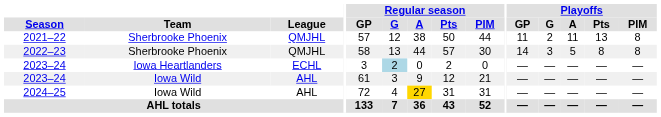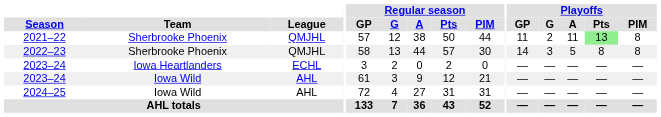2021–22 | Playoffs / Pts: no background -> lightgreen background
2023–24 / Iowa Heartlanders | Regular season / G: lightblue background -> no background
2024–25 | Regular season / A: gold background -> no background
